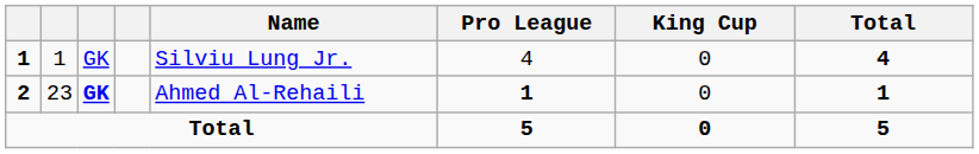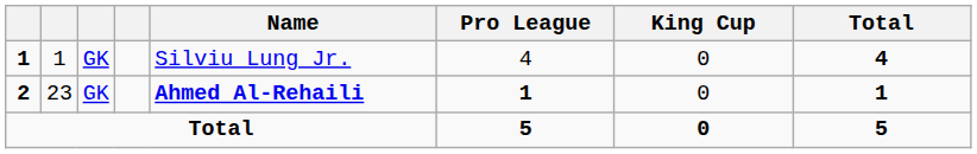2 | column 3: bold -> normal
2 | Name: normal -> bold
